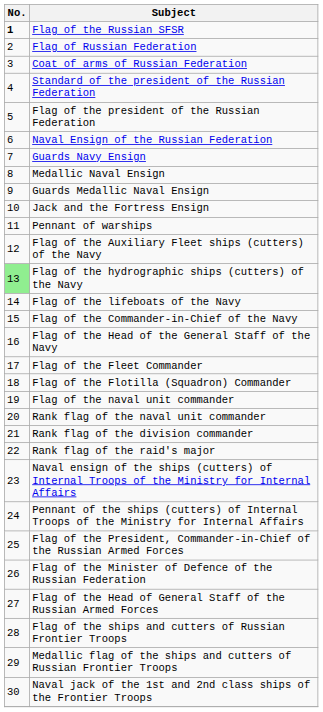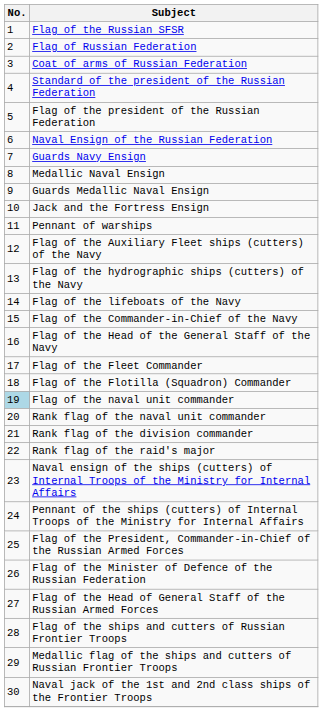Flag of the Russian SFSR | No.: bold -> normal
Flag of the hydrographic ships (cutters) of the Navy | No.: lightgreen background -> no background
Flag of the naval unit commander | No.: no background -> lightblue background
